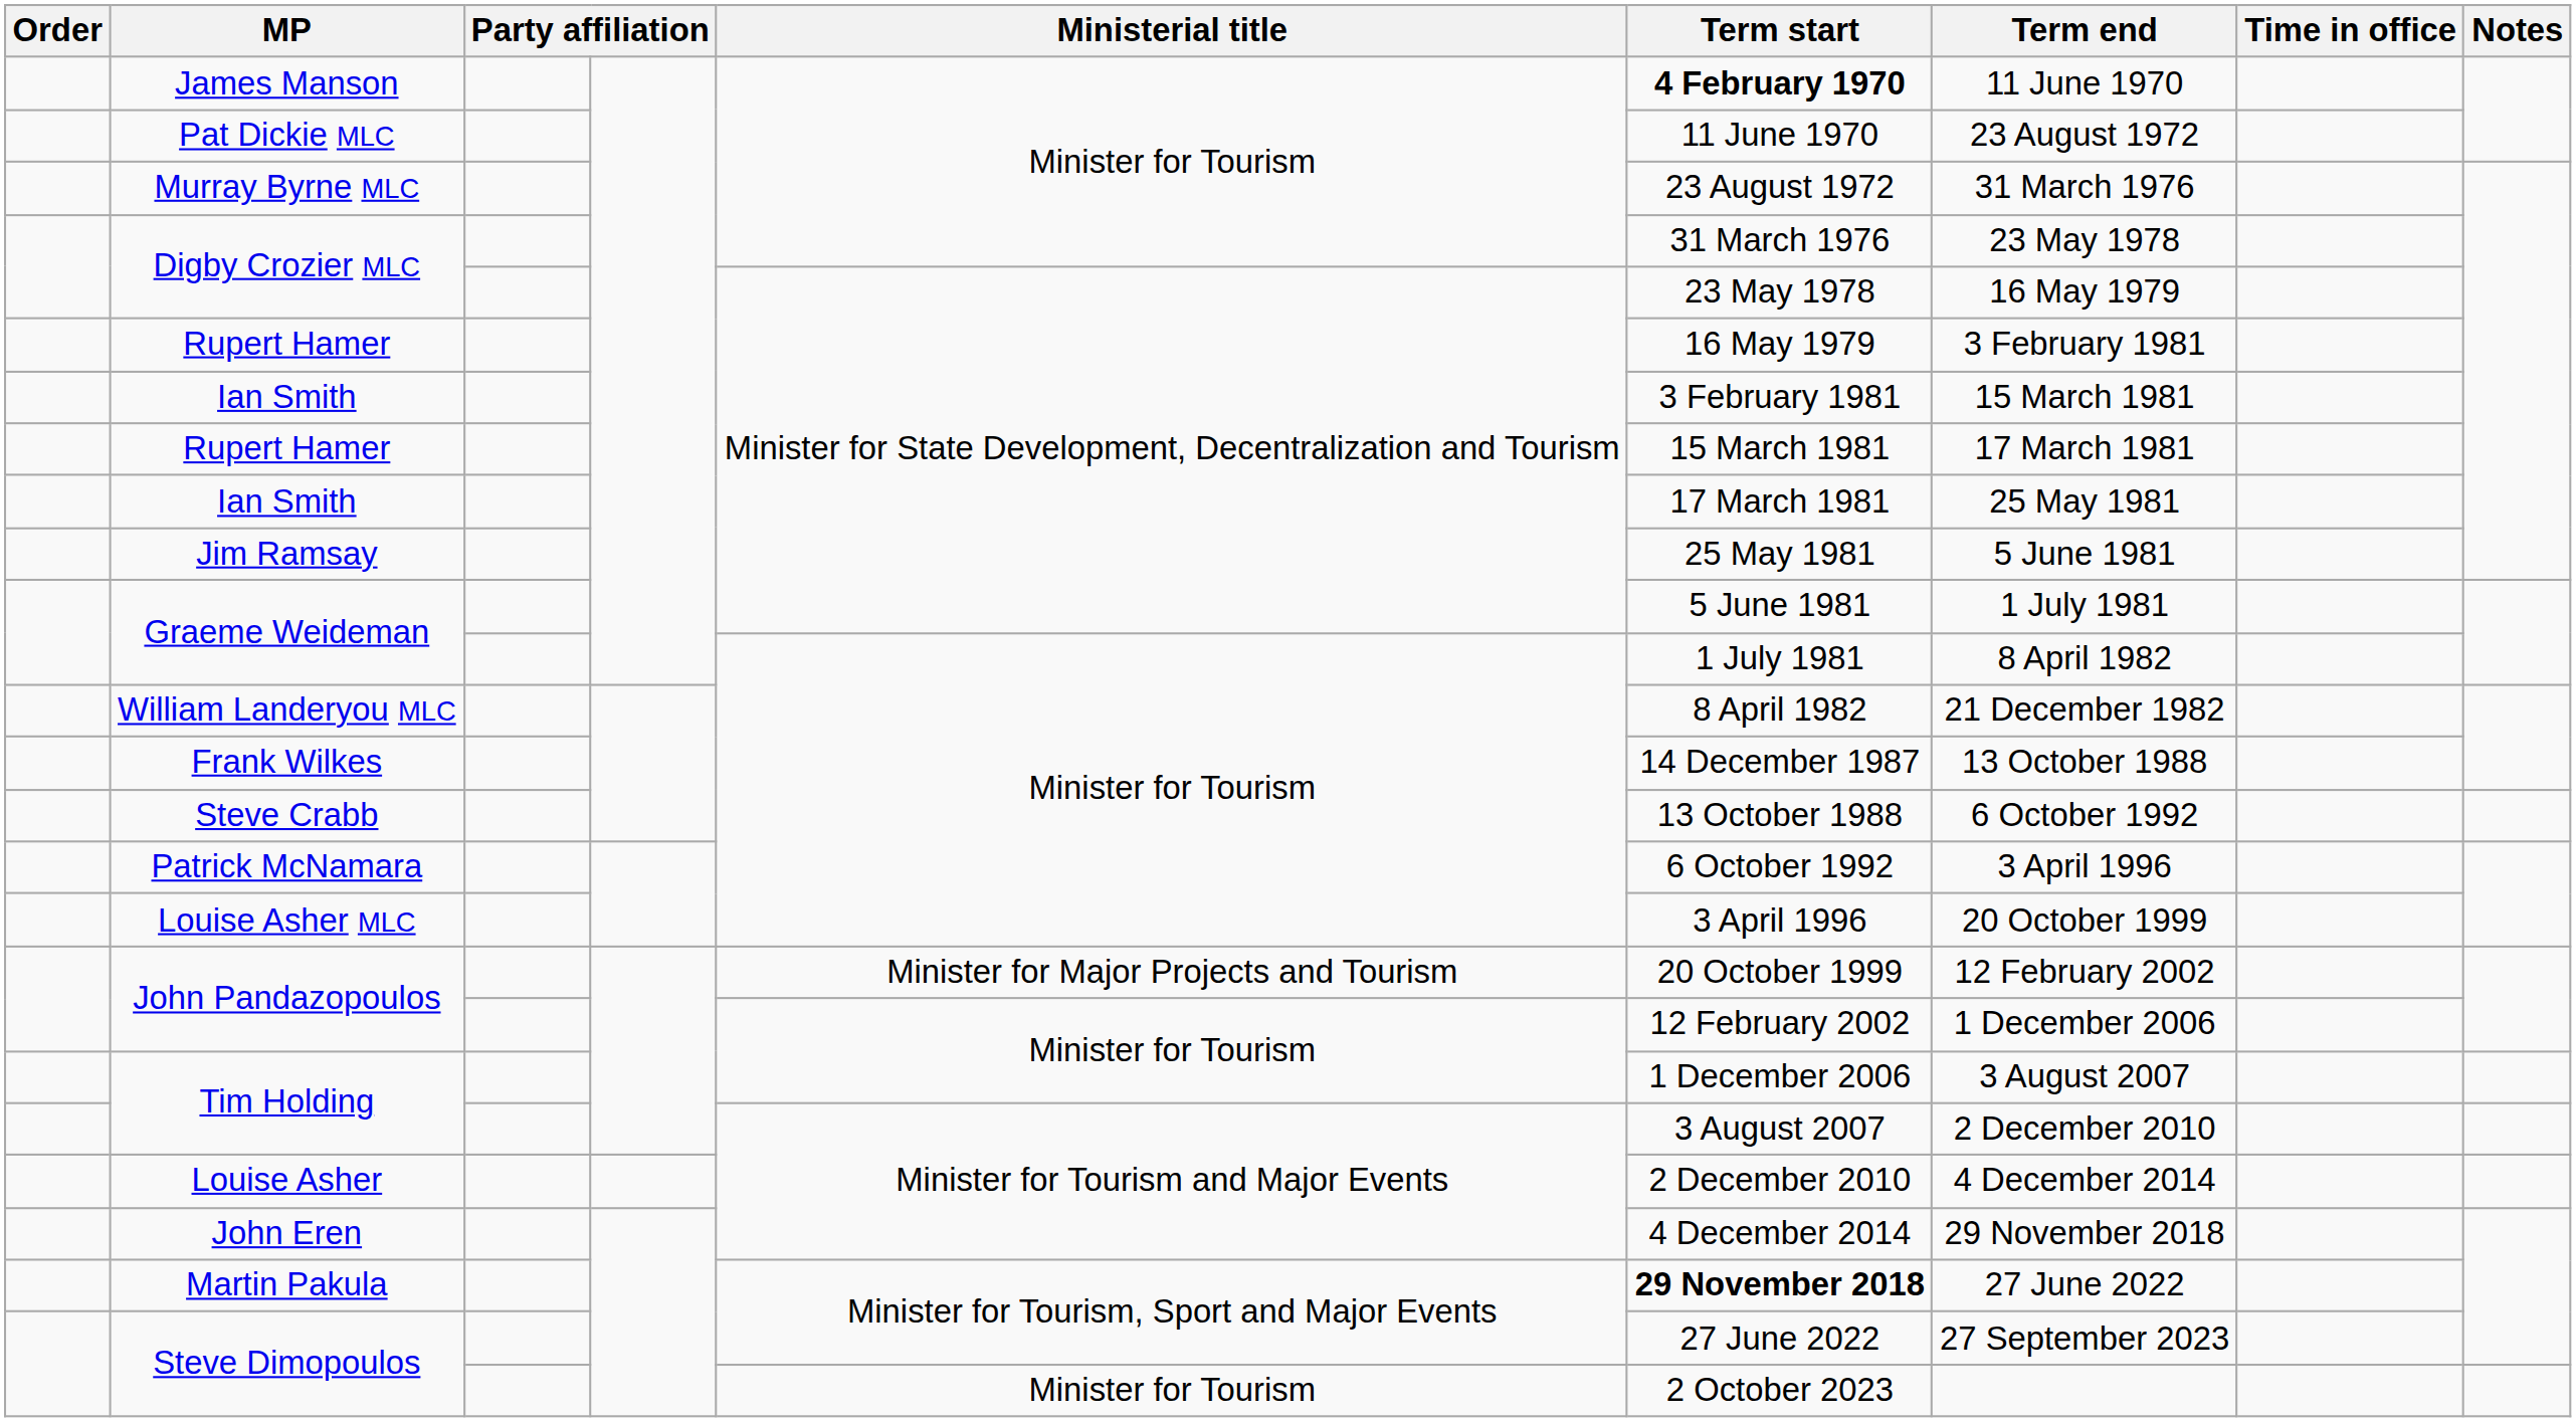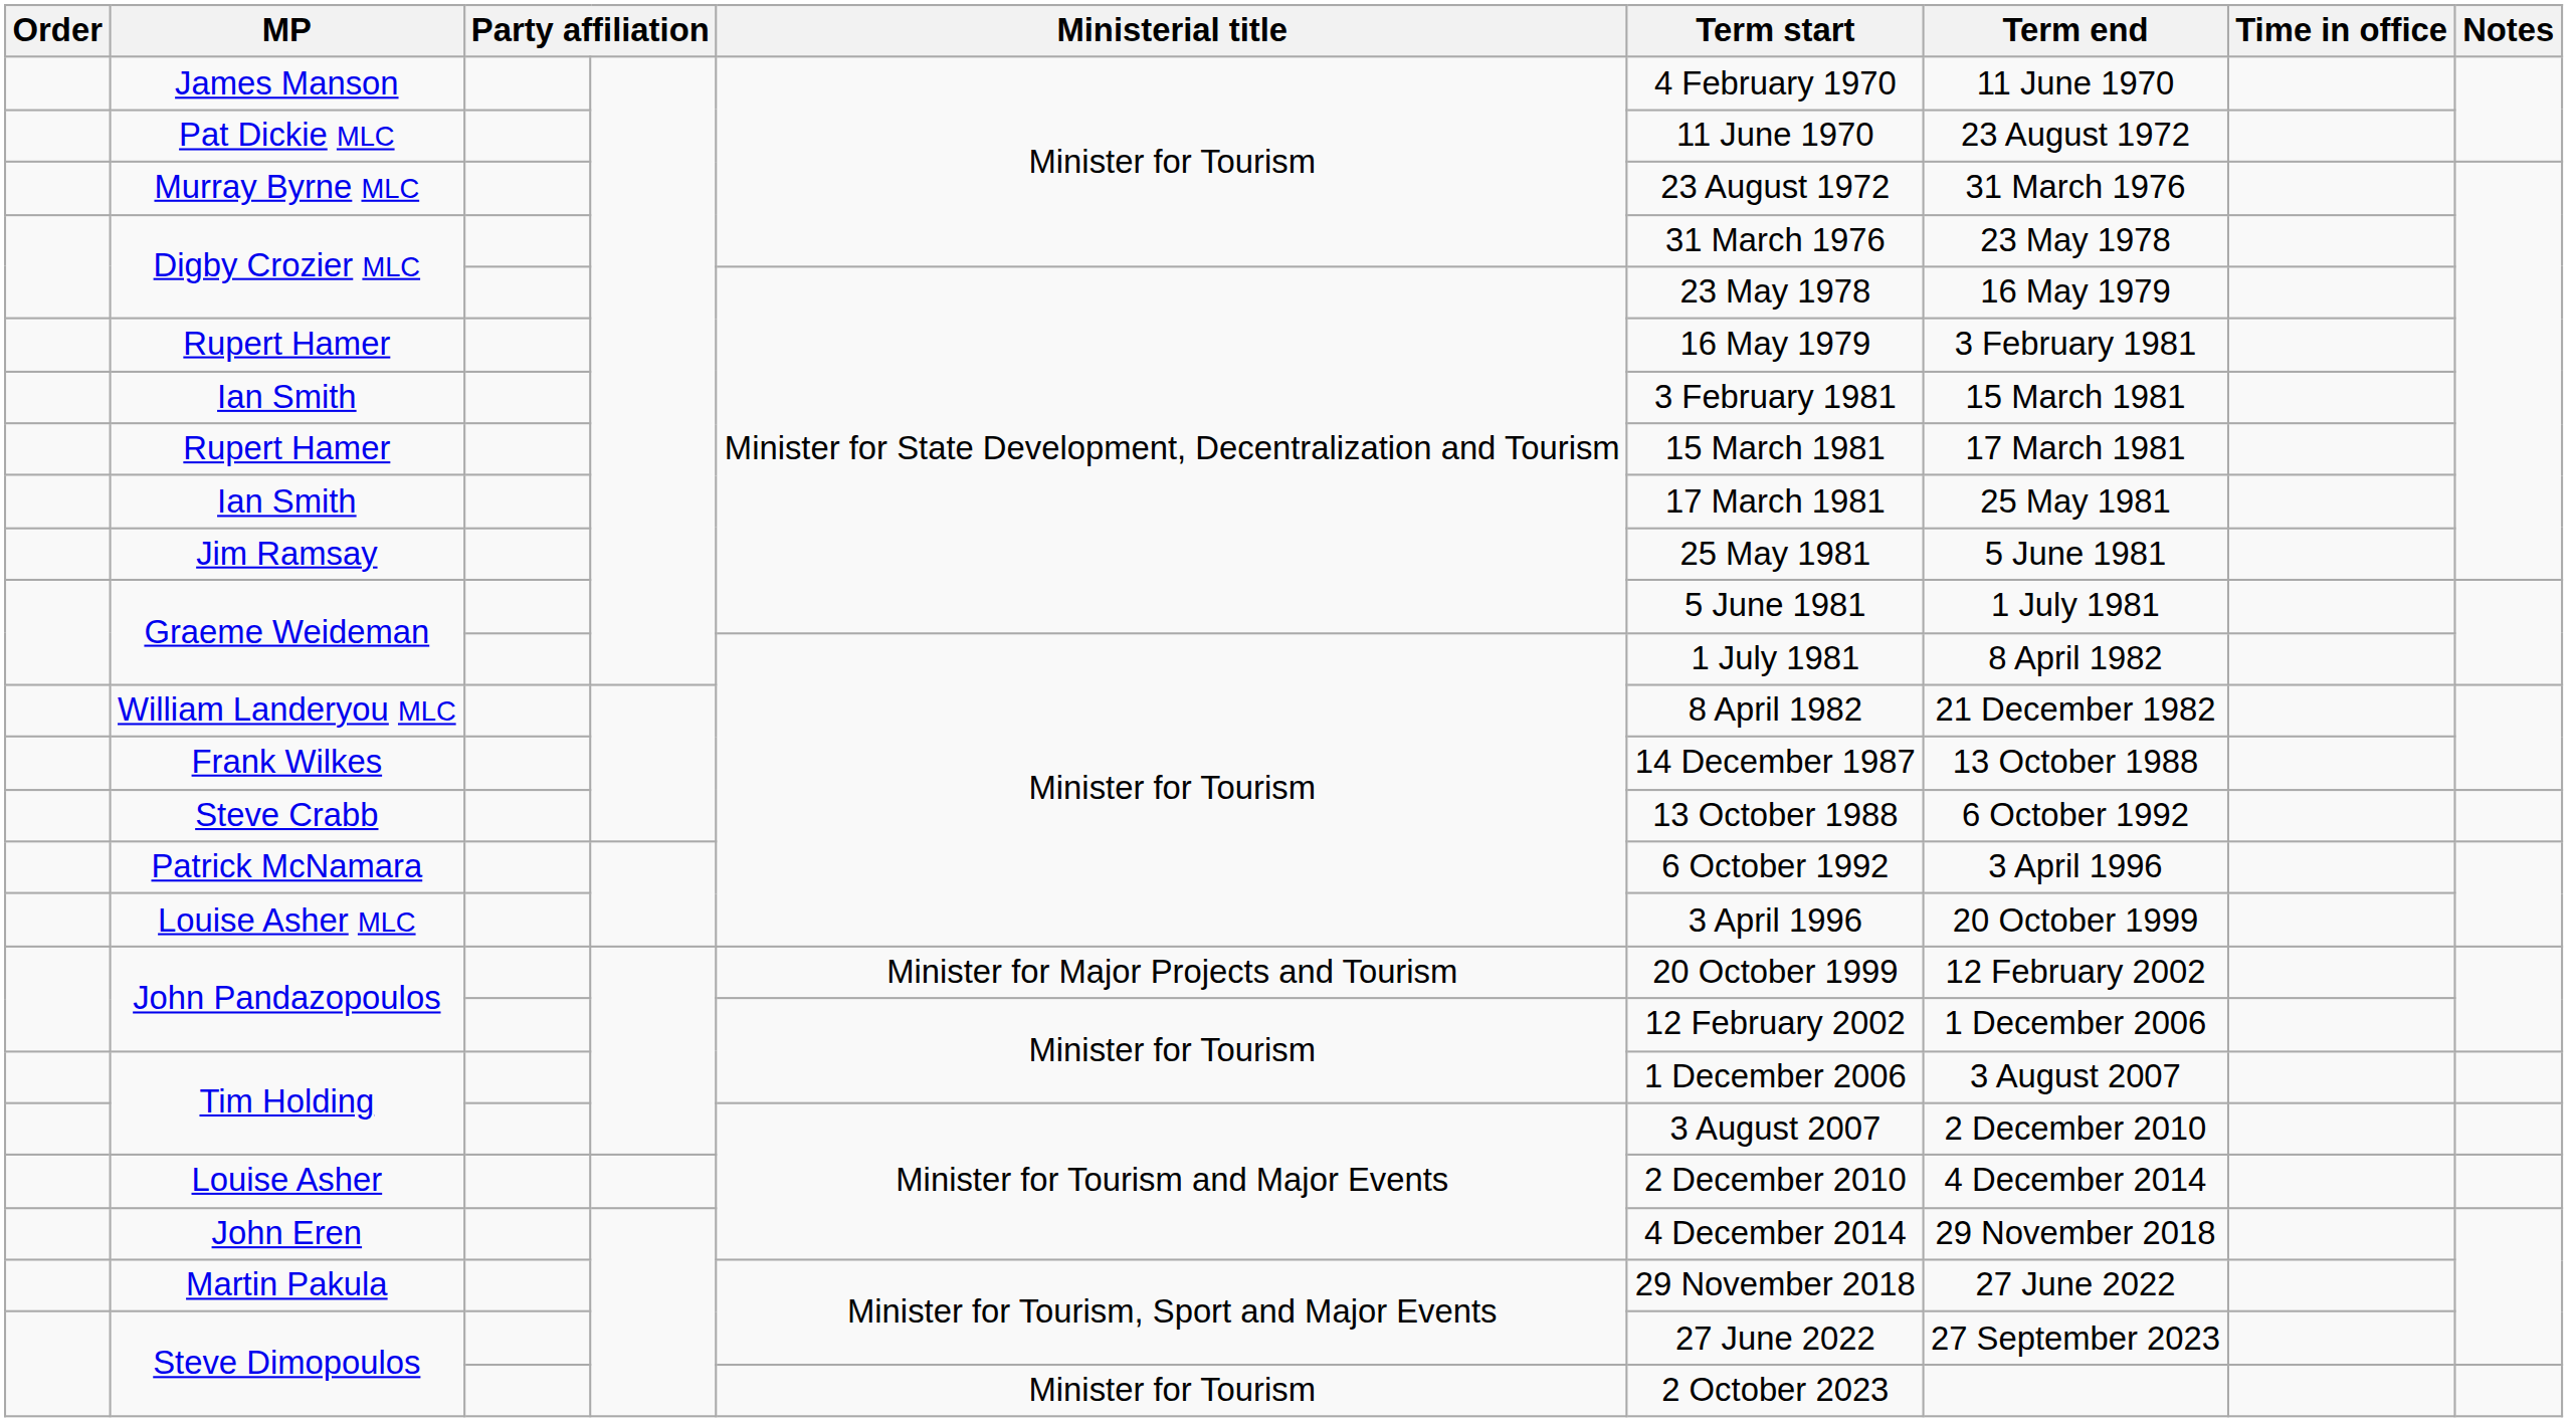James Manson | Term start: bold -> normal
Martin Pakula | Term start: bold -> normal
